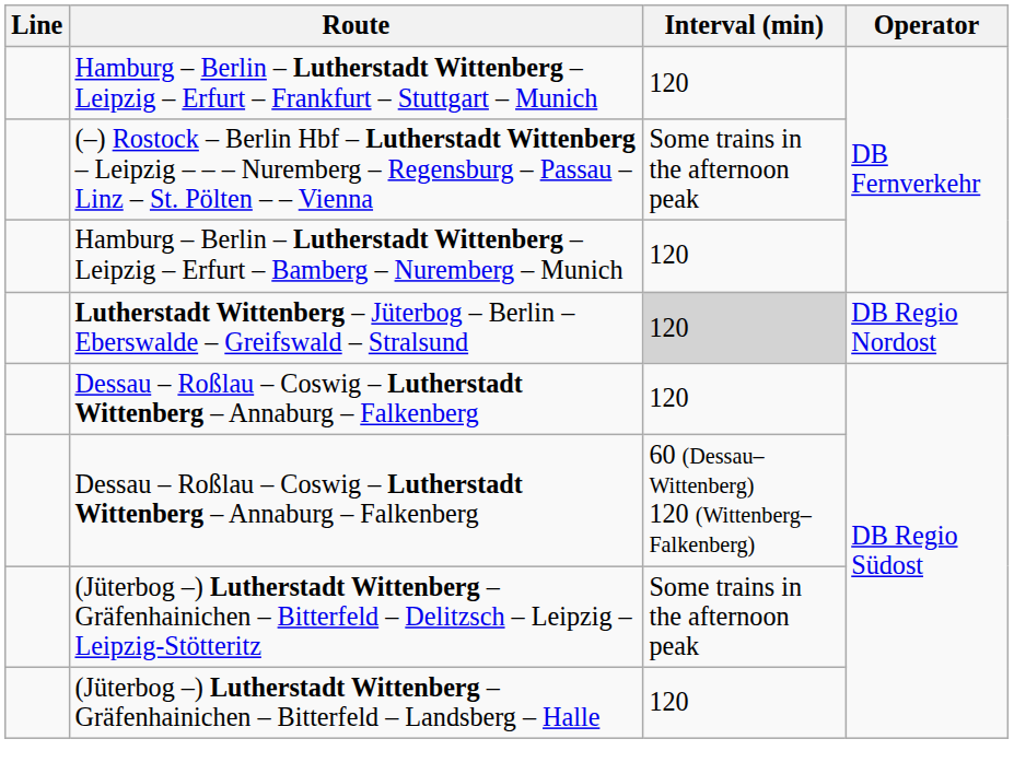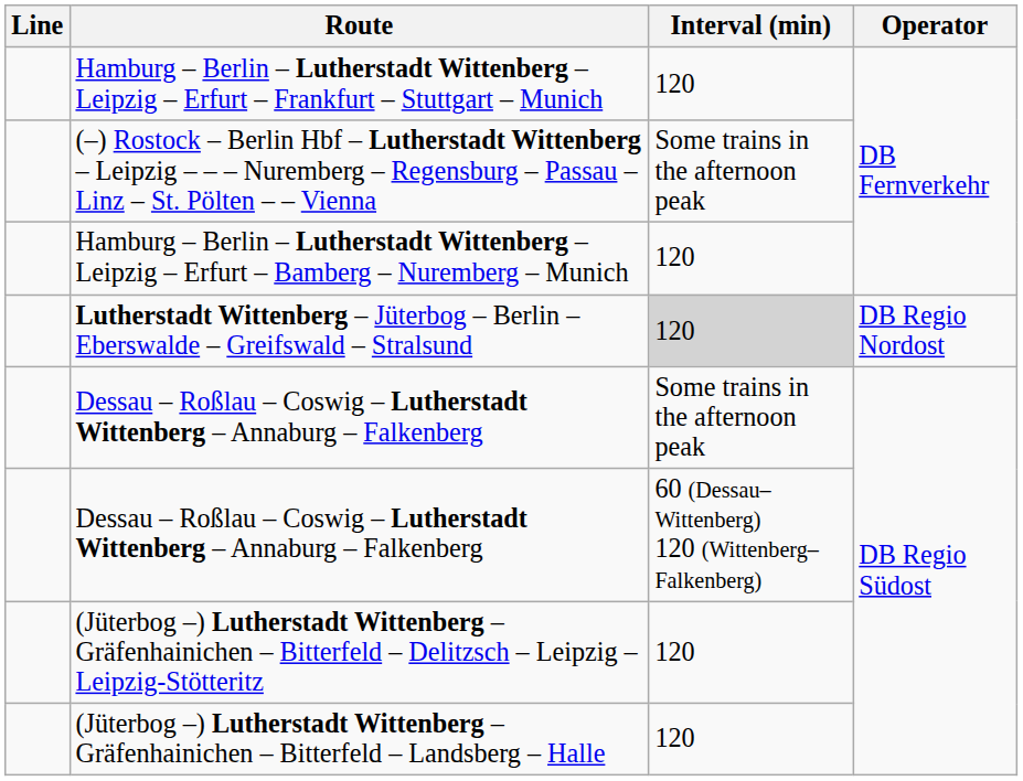row 6 | Interval (min): 120 -> Some trains in the afternoon peak
row 8 | Interval (min): Some trains in the afternoon peak -> 120
